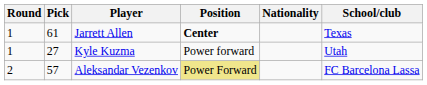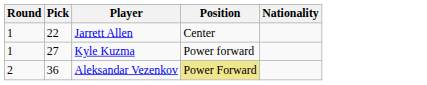- column: School/club | Texas | Utah | FC Barcelona Lassa
Jarrett Allen | Pick: 61 -> 22
Jarrett Allen | Position: bold -> normal
Aleksandar Vezenkov | Pick: 57 -> 36
